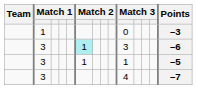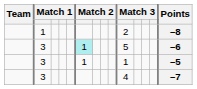row 3 | column 10: 0 -> 2
row 3 | Points: –3 -> –8
row 4 | column 10: 3 -> 5
